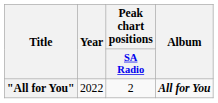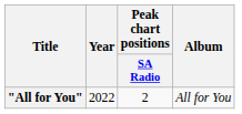row 3 | Album: bold -> normal
